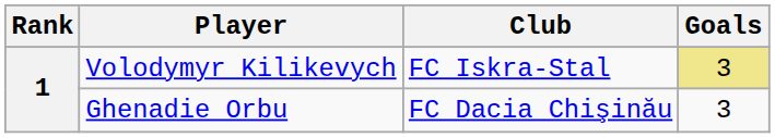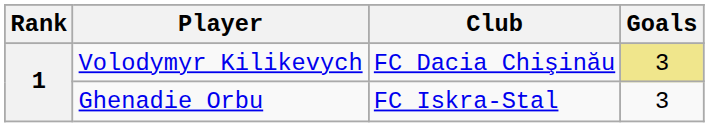Volodymyr Kilikevych | Club: FC Iskra-Stal -> FC Dacia Chişinău
Ghenadie Orbu | Club: FC Dacia Chişinău -> FC Iskra-Stal
